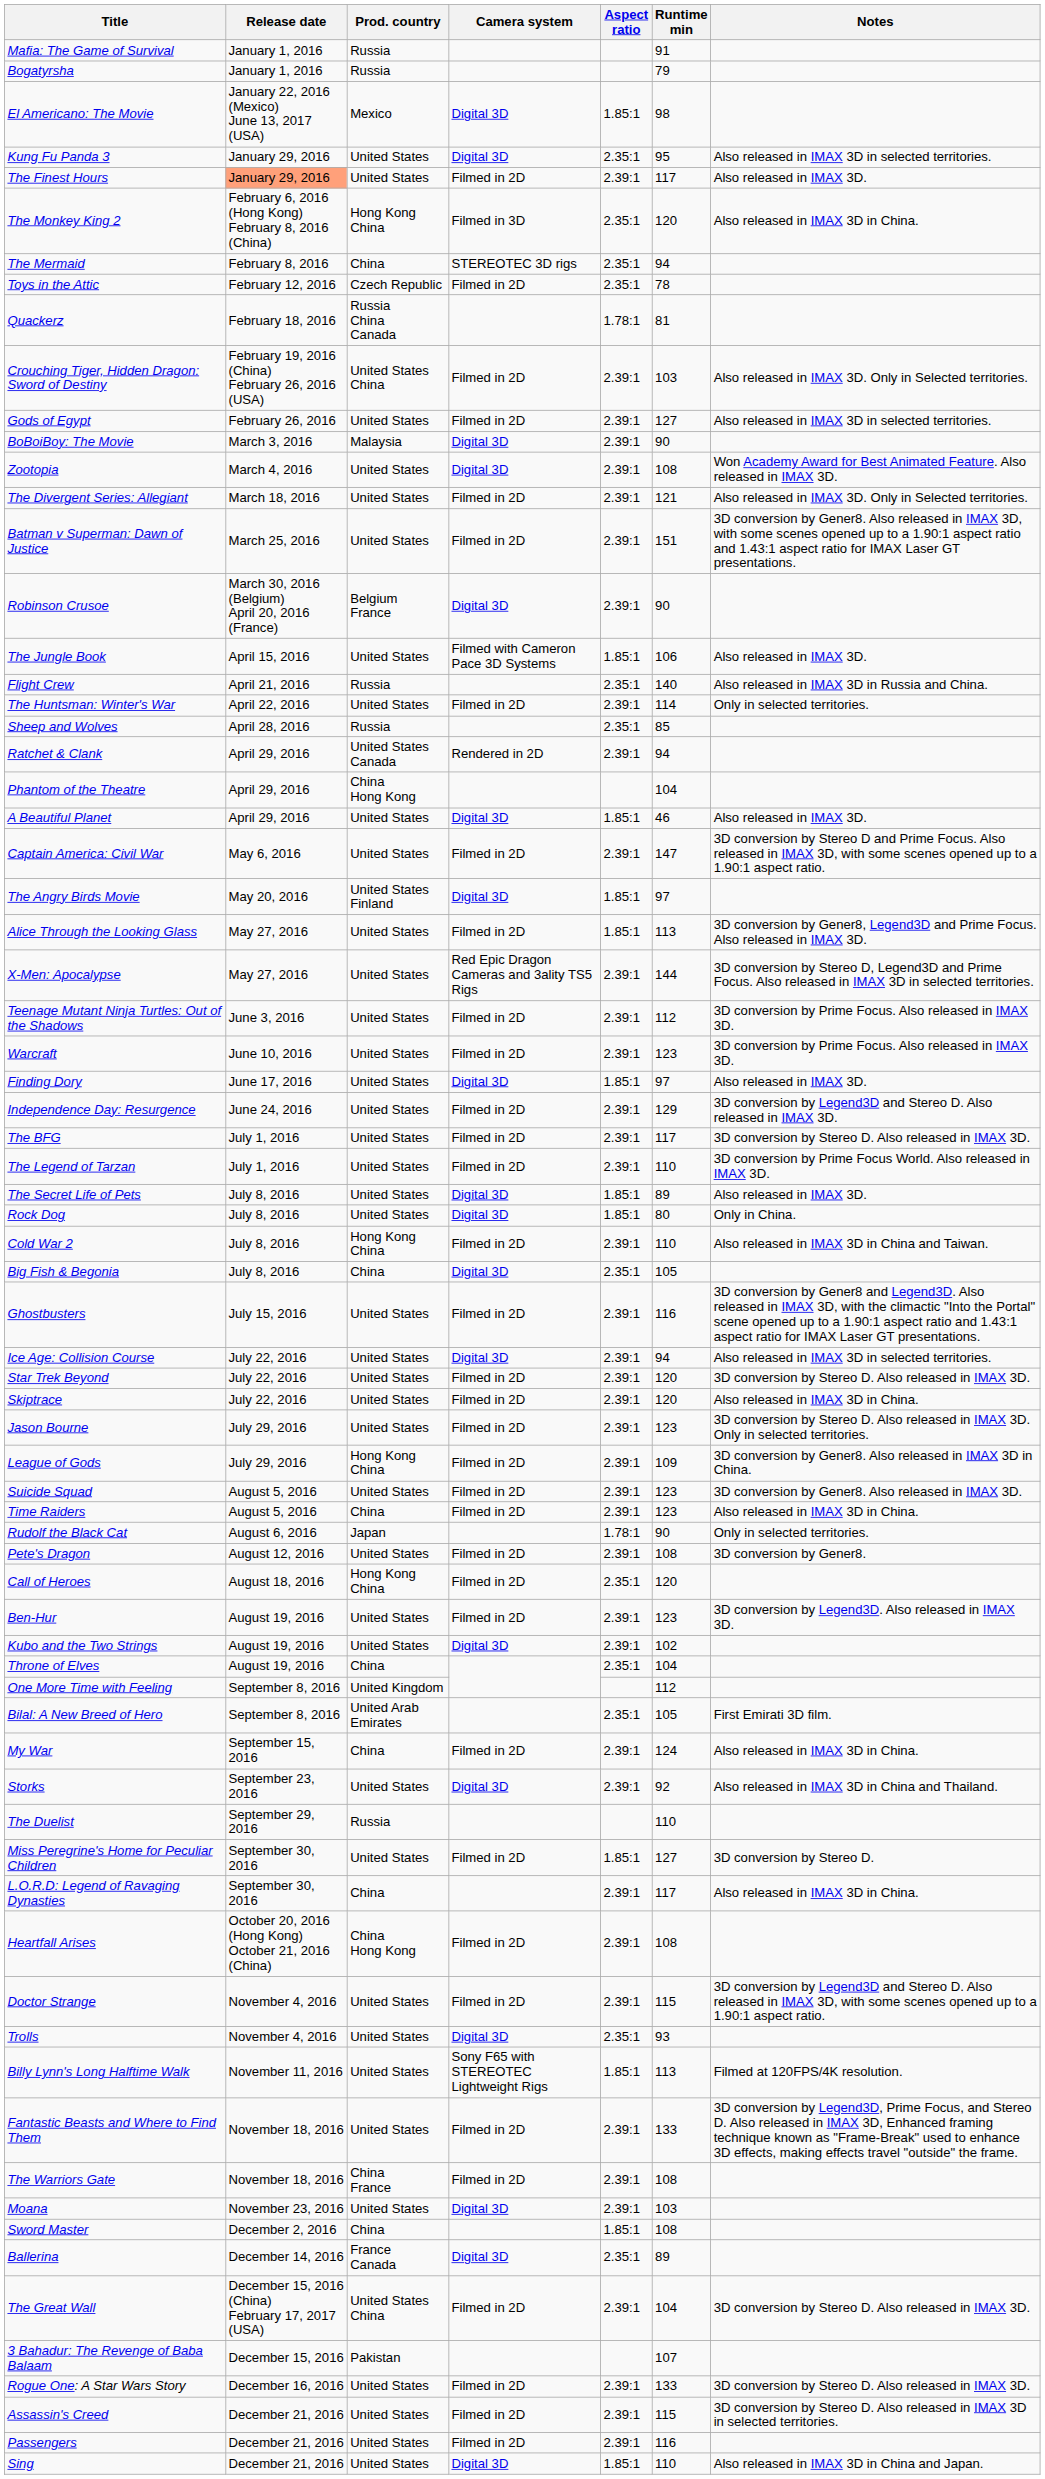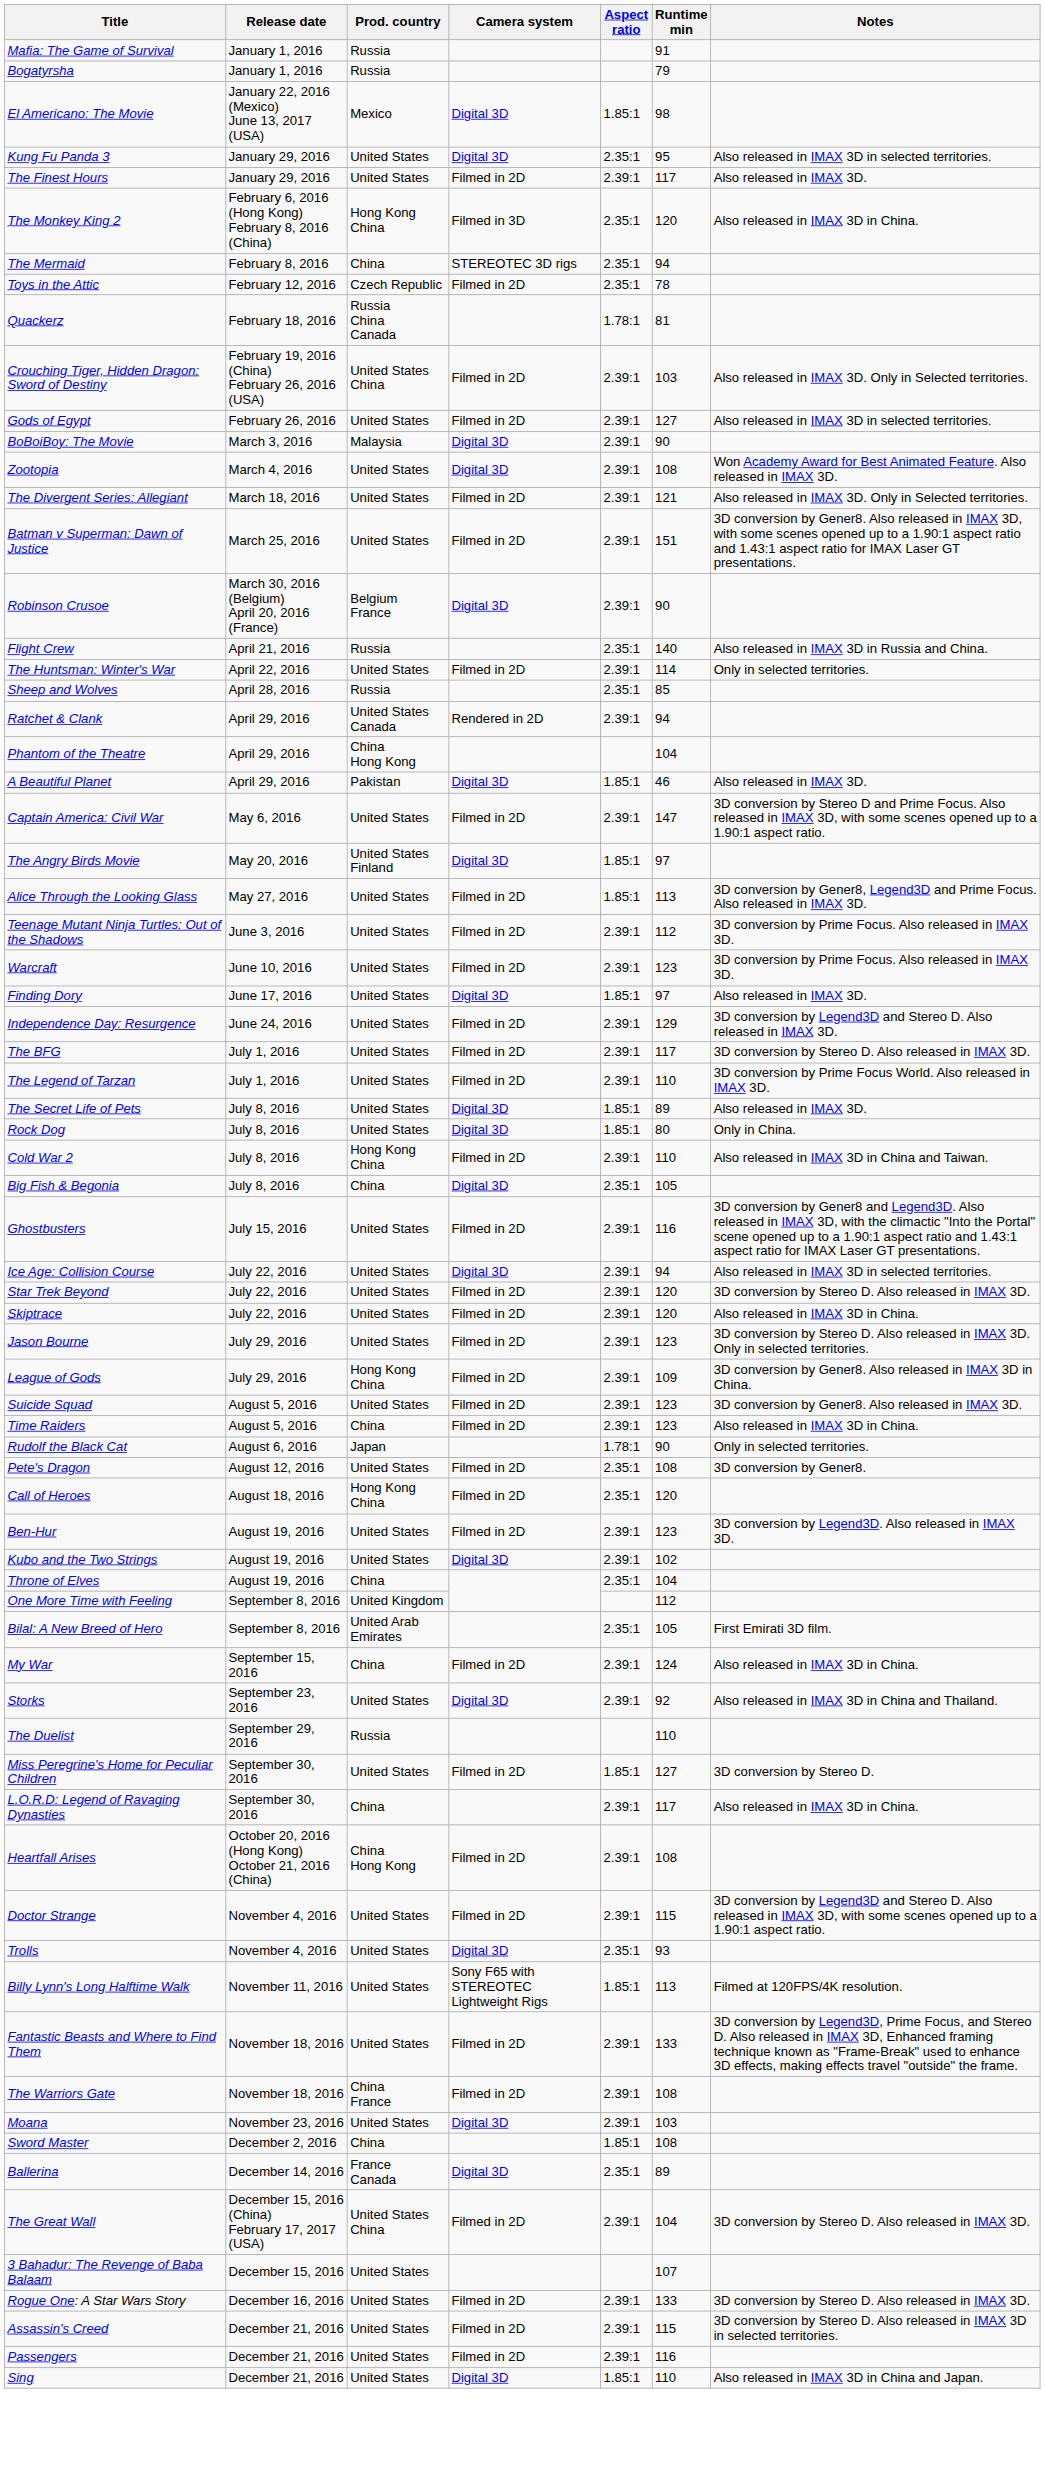The Finest Hours | Release date: lightsalmon background -> no background
- row: The Jungle Book | April 15, 2016 | United States | Filmed with Cameron Pace 3D Systems | 1.85:1 | 106 | Also released in IMAX 3D.
A Beautiful Planet | Prod. country: United States -> Pakistan
- row: X-Men: Apocalypse | May 27, 2016 | United States | Red Epic Dragon Cameras and 3ality TS5 Rigs | 2.39:1 | 144 | 3D conversion by Stereo D, Legend3D and Prime Focus. Also released in IMAX 3D in selected territories.
Pete's Dragon | Aspect ratio: 2.39:1 -> 2.35:1
3 Bahadur: The Revenge of Baba Balaam | Prod. country: Pakistan -> United States
